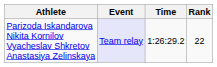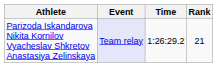row 2 | Rank: 22 -> 21
